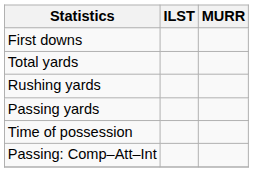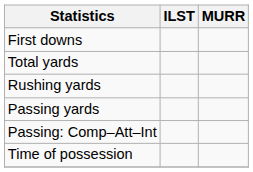rows swapped: Passing: Comp–Att–Int <-> Time of possession
